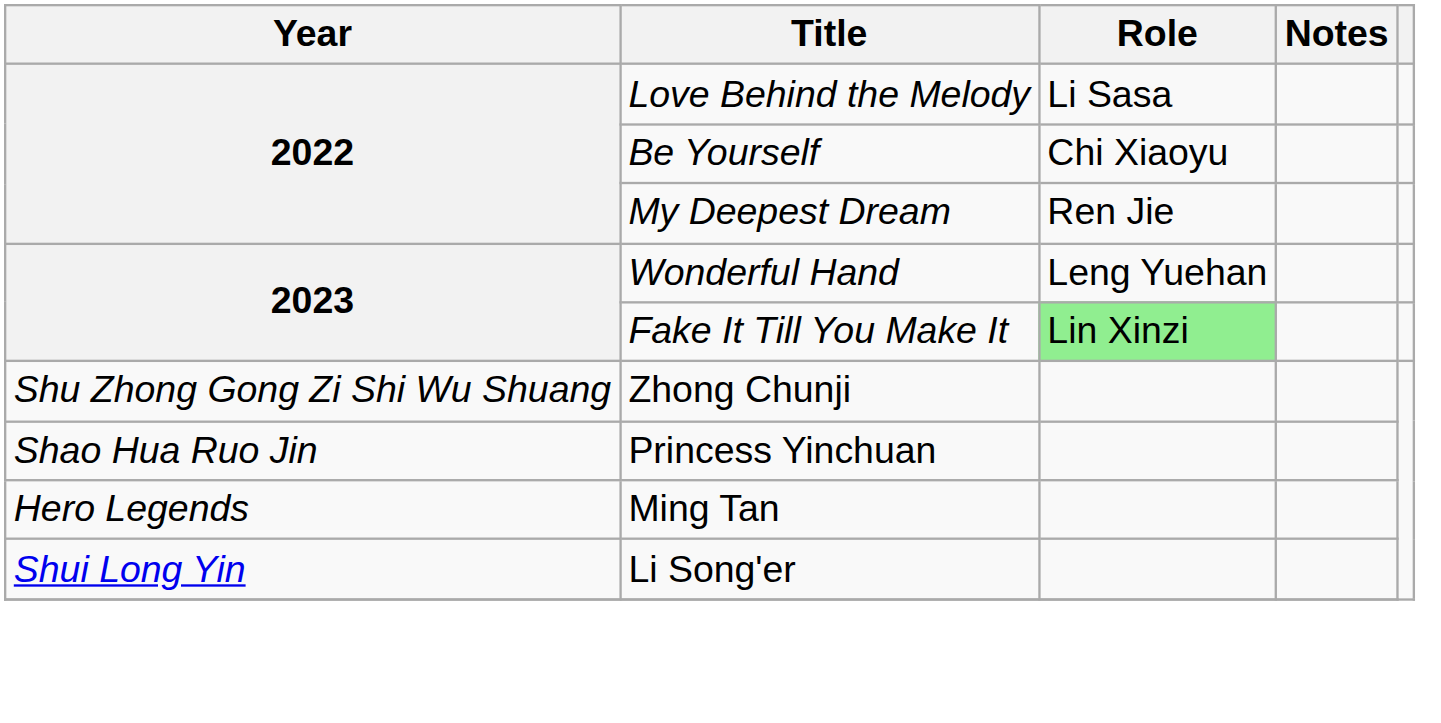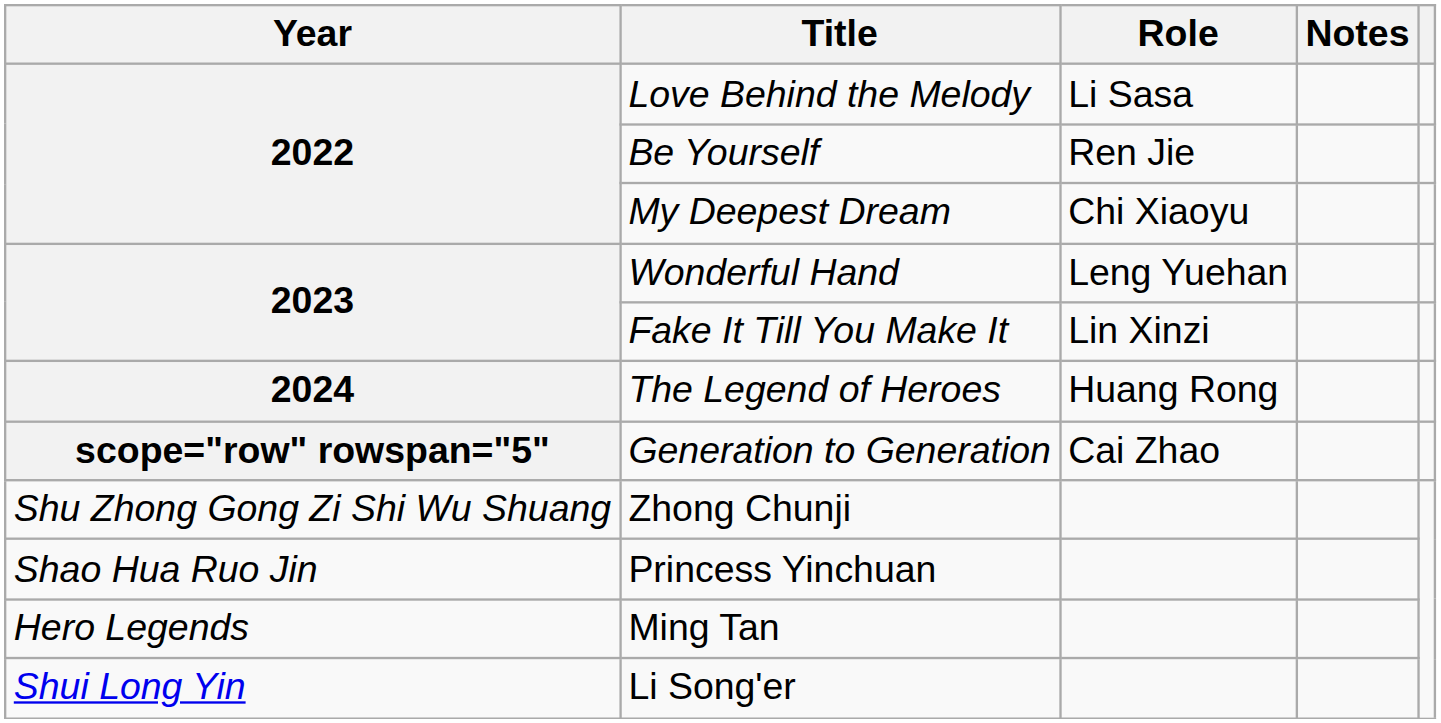Be Yourself | Role: Chi Xiaoyu -> Ren Jie
My Deepest Dream | Role: Ren Jie -> Chi Xiaoyu
Fake It Till You Make It | Role: lightgreen background -> no background
+ row: 2024 | The Legend of Heroes | Huang Rong
+ row: scope="row" rowspan="5" | Generation to Generation | Cai Zhao
